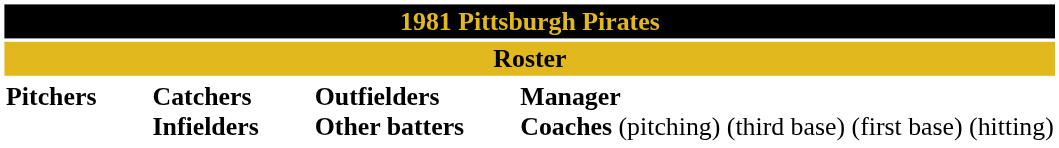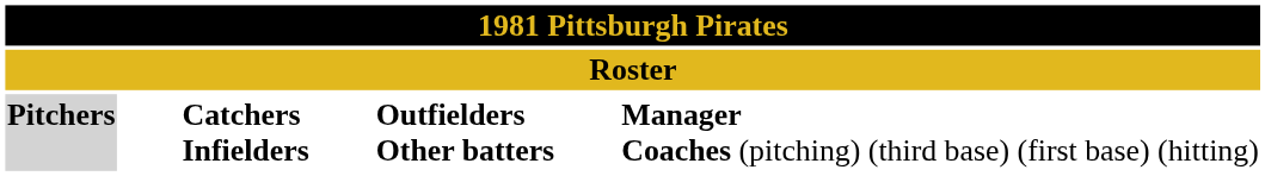Pitchers | column 1: no background -> lightgrey background
